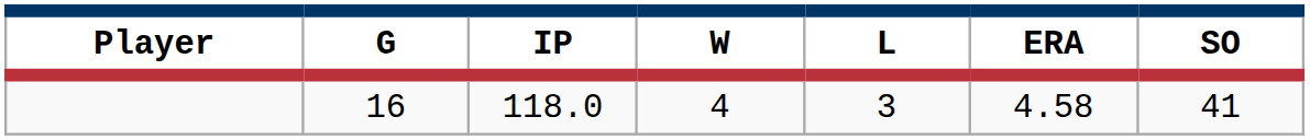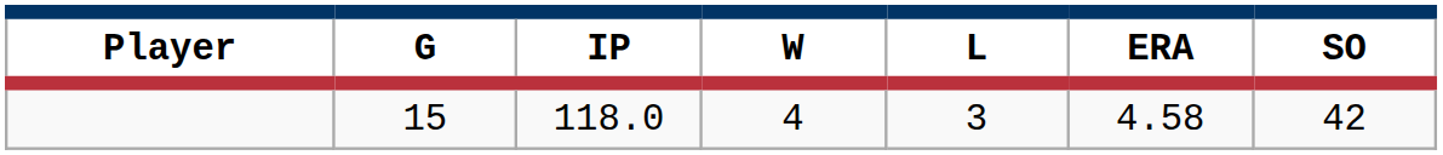row 2 | G: 16 -> 15
row 2 | SO: 41 -> 42
